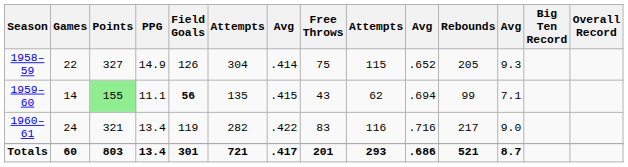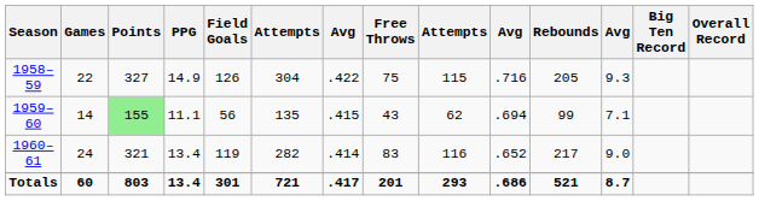1958–59 | column 7: .414 -> .422
1958–59 | column 10: .652 -> .716
1959–60 | Field Goals: bold -> normal
1960–61 | column 7: .422 -> .414
1960–61 | column 10: .716 -> .652
